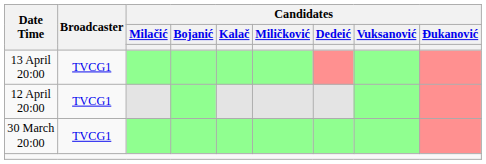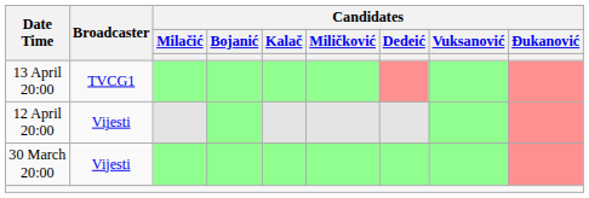12 April 20:00 | Broadcaster: TVCG1 -> Vijesti
30 March 20:00 | Broadcaster: TVCG1 -> Vijesti
